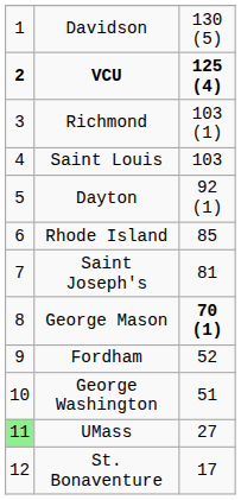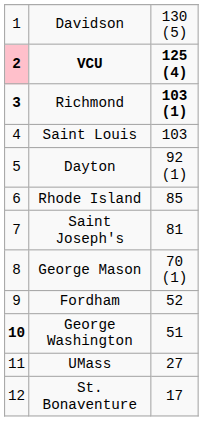VCU | column 1: no background -> pink background
Richmond | column 1: normal -> bold
Richmond | column 3: normal -> bold
George Mason | column 3: bold -> normal
George Washington | column 1: normal -> bold
UMass | column 1: lightgreen background -> no background
